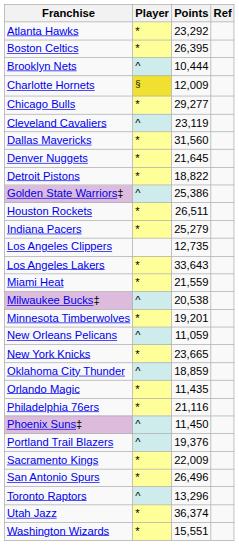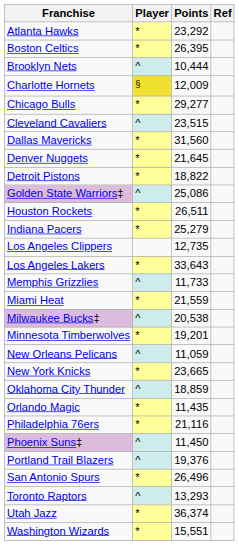Cleveland Cavaliers | Points: 23,119 -> 23,515
Golden State Warriors‡ | Points: 25,386 -> 25,086
+ row: Memphis Grizzlies | ^ | 11,733
- row: Sacramento Kings | * | 22,009
Toronto Raptors | Points: 13,296 -> 13,293
